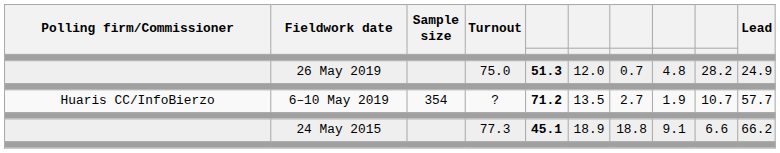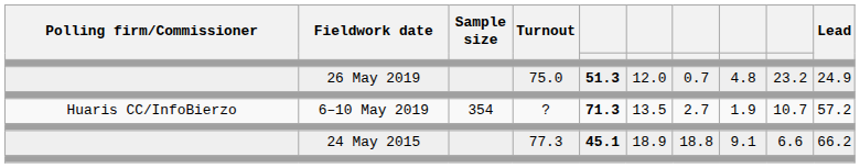26 May 2019 | column 9: 28.2 -> 23.2
6–10 May 2019 | column 5: 71.2 -> 71.3
6–10 May 2019 | Lead: 57.7 -> 57.2
